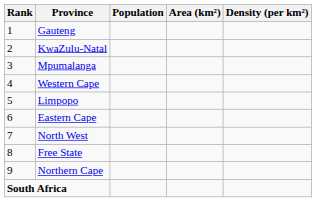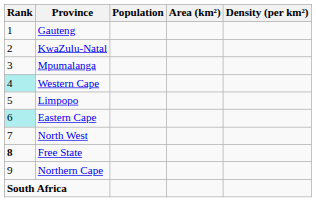Western Cape | Rank: no background -> paleturquoise background
Eastern Cape | Rank: no background -> paleturquoise background
Free State | Rank: normal -> bold
